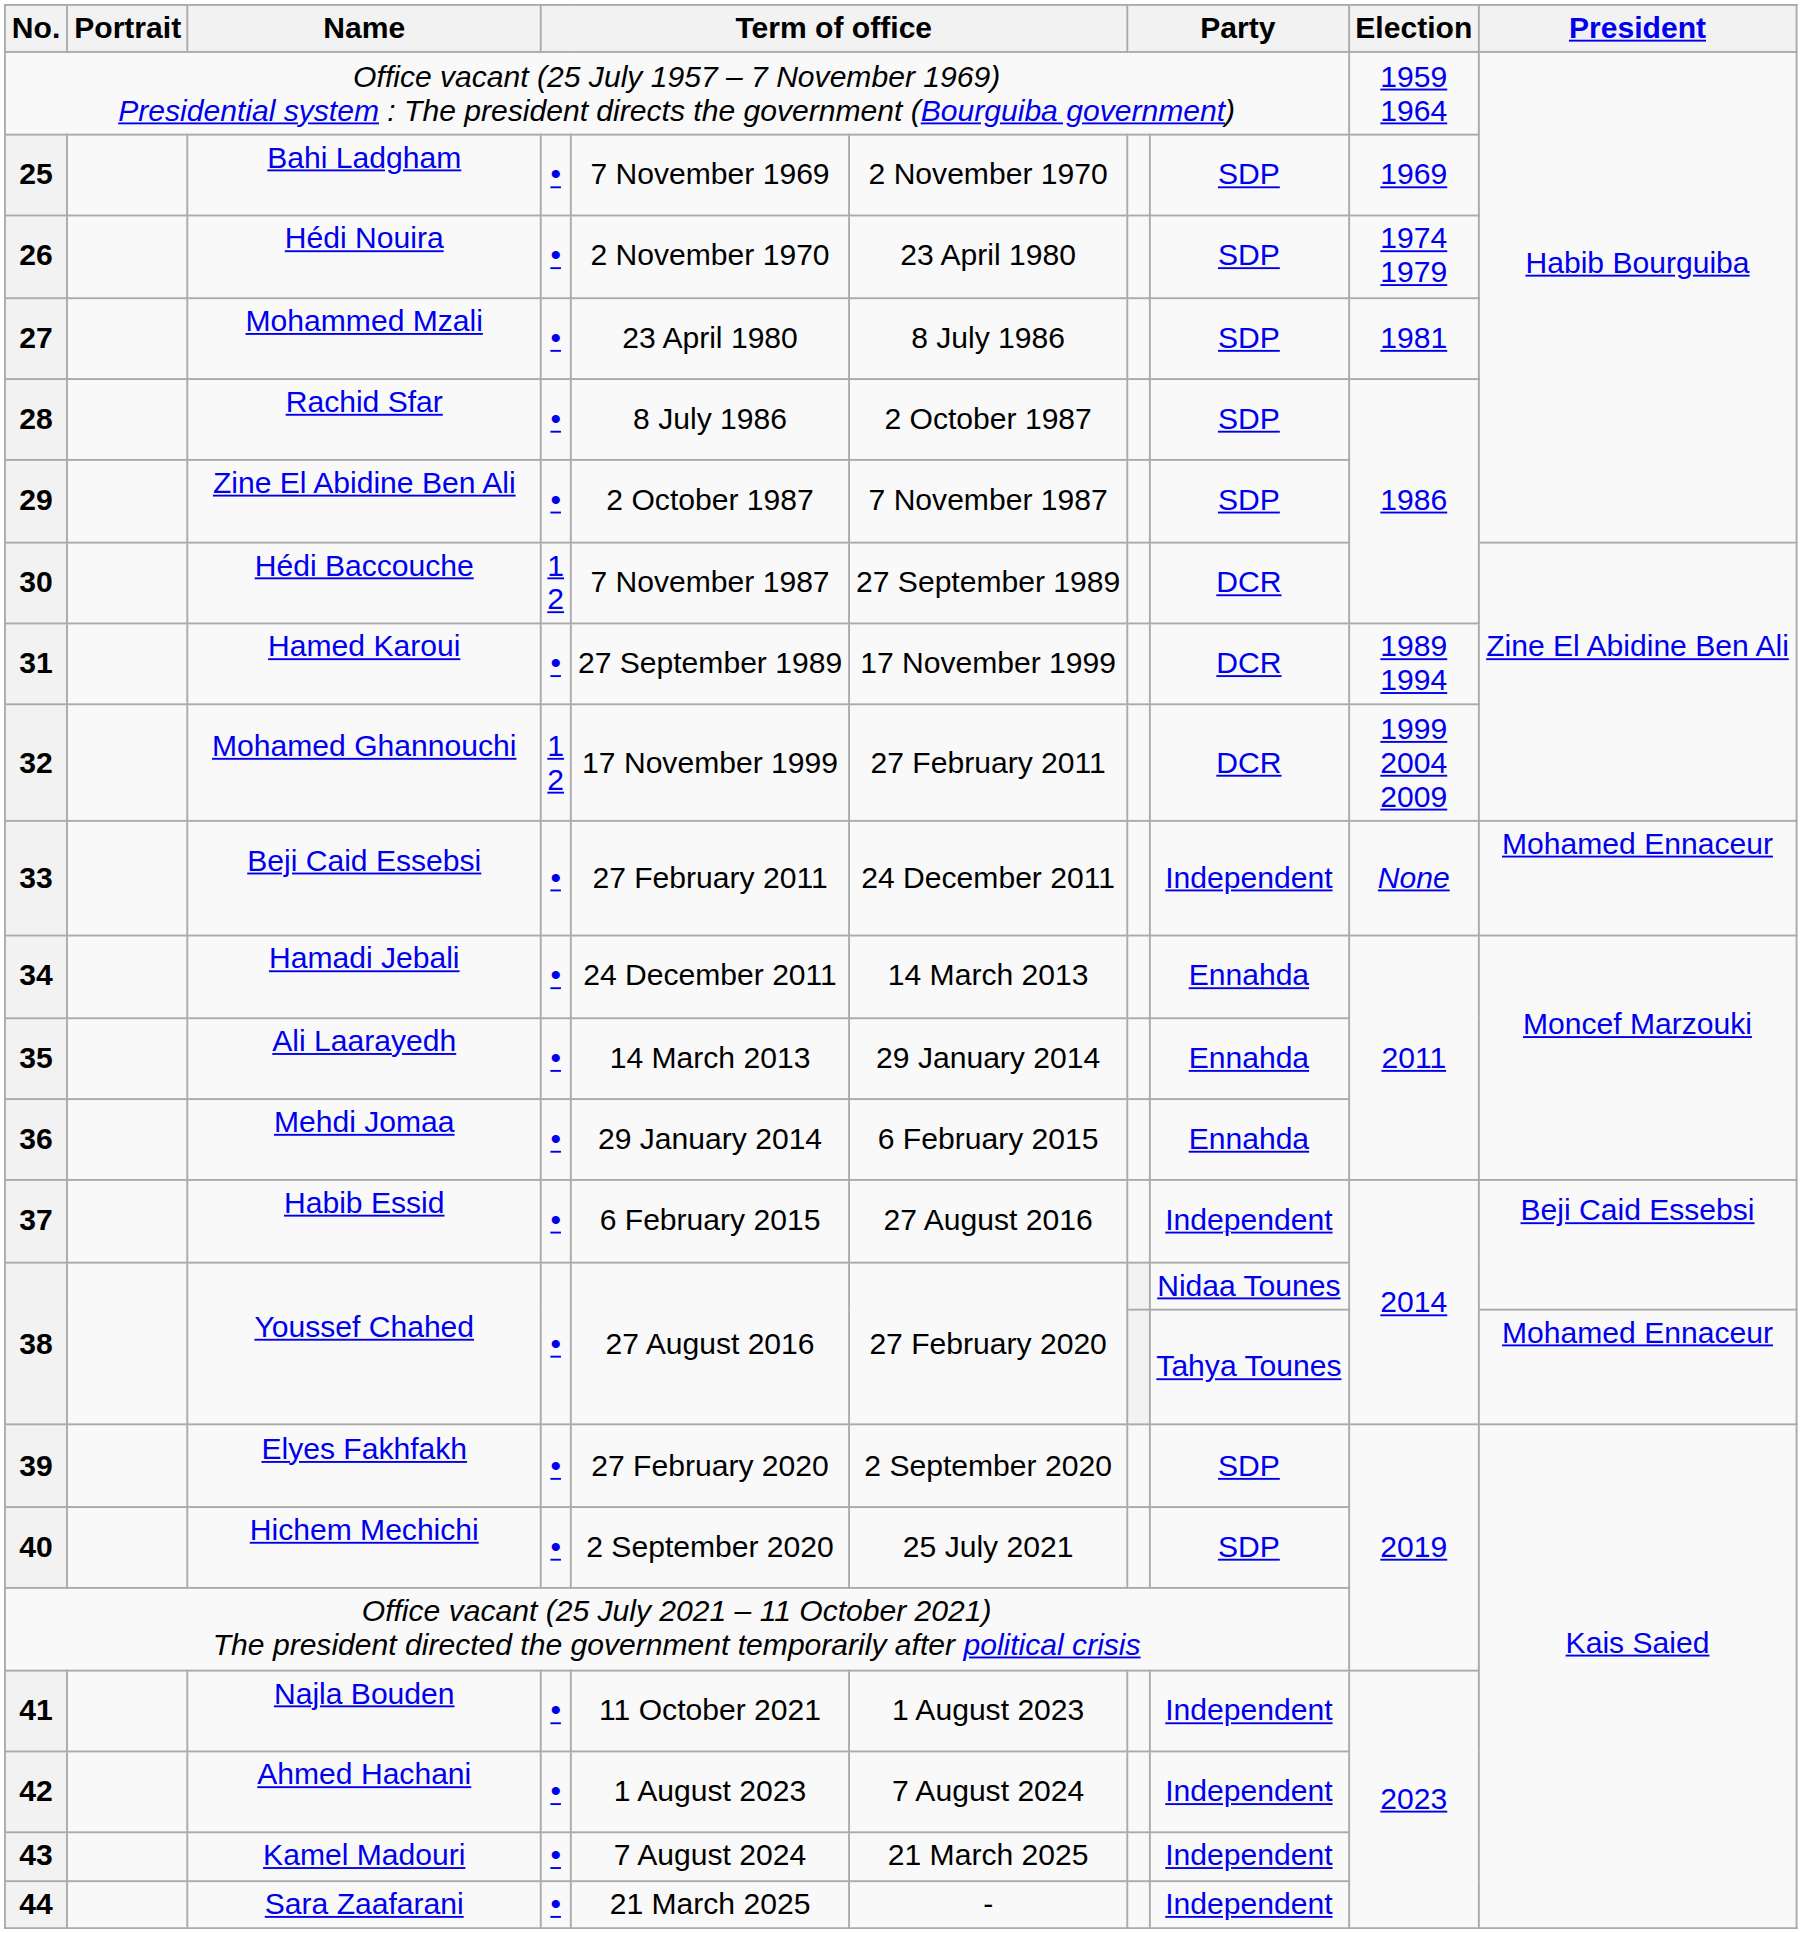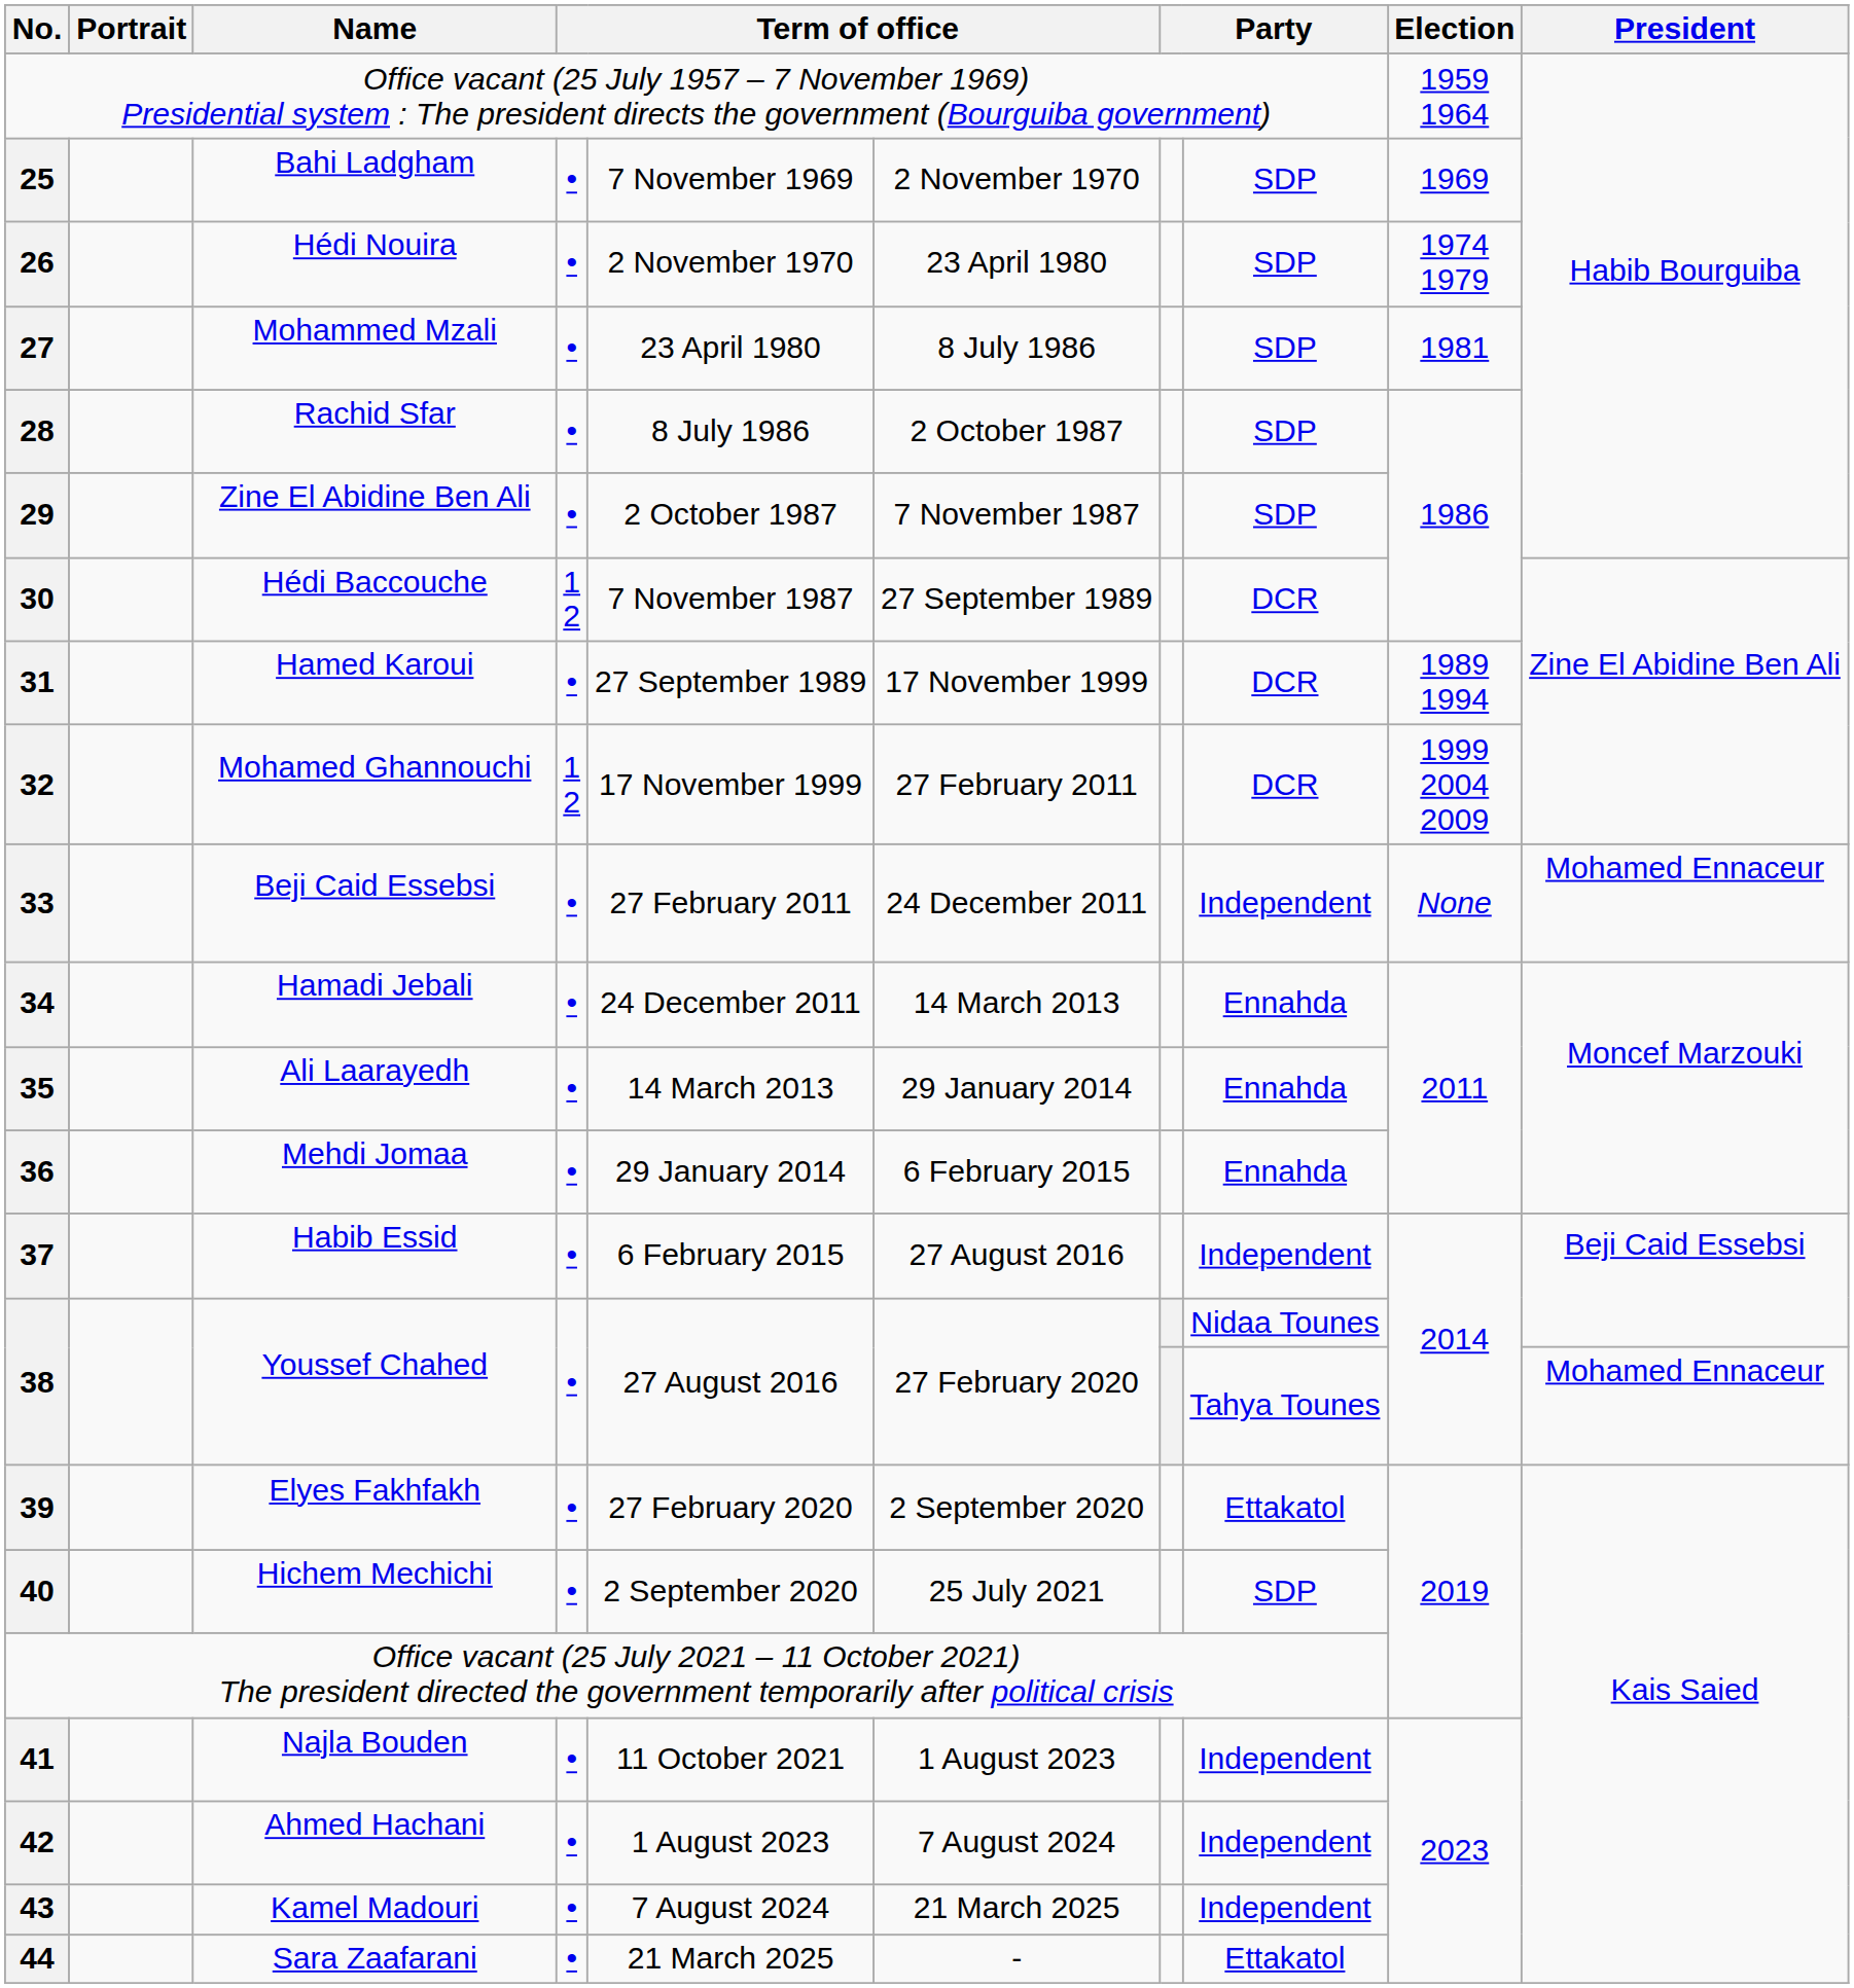39 | column 8: SDP -> Ettakatol
44 | column 8: Independent -> Ettakatol
